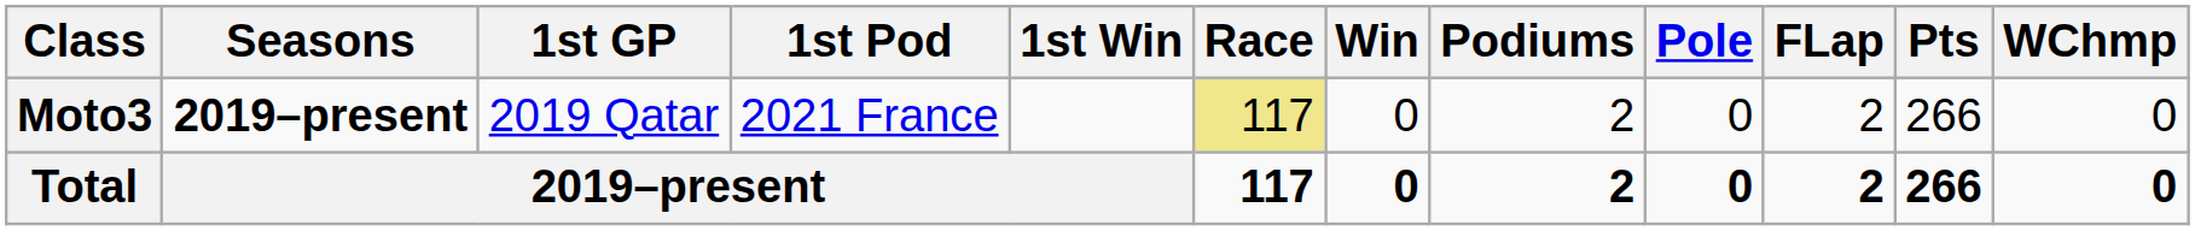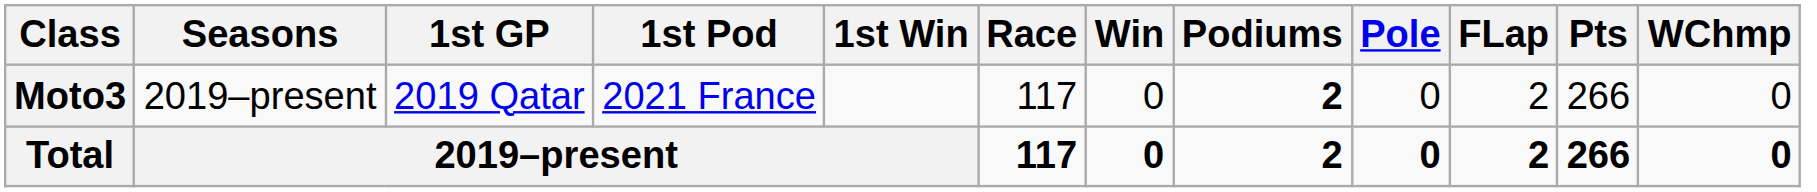Moto3 | Seasons: bold -> normal
Moto3 | Race: khaki background -> no background
Moto3 | Podiums: normal -> bold
